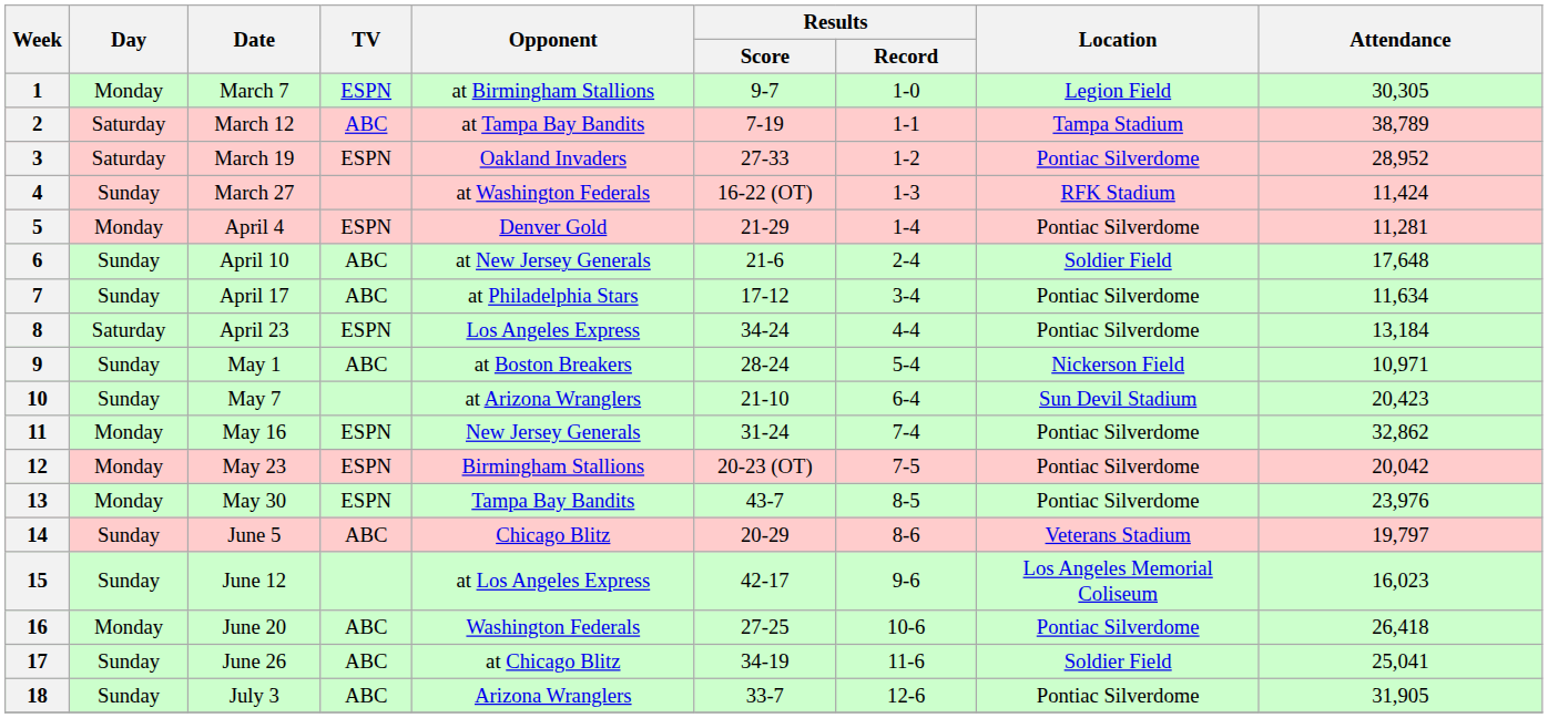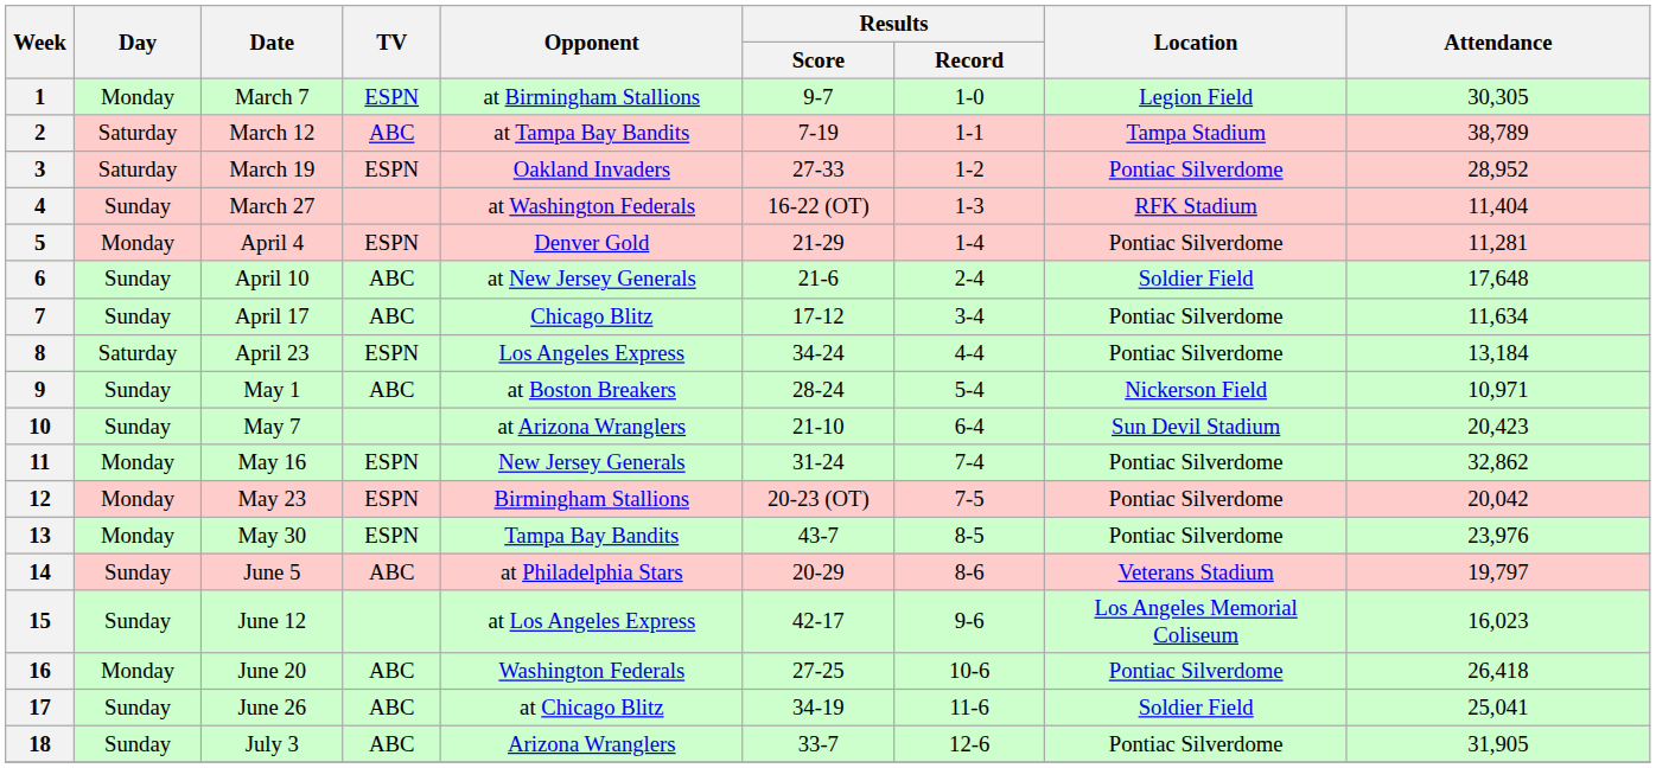4 | Attendance: 11,424 -> 11,404
7 | Opponent: at Philadelphia Stars -> Chicago Blitz
14 | Opponent: Chicago Blitz -> at Philadelphia Stars
